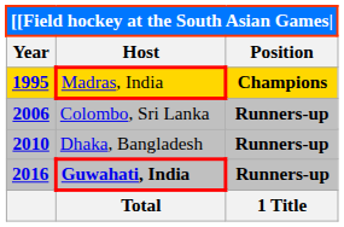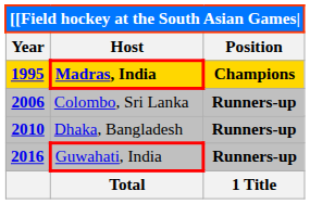Madras, India | Host: normal -> bold
Guwahati, India | Host: bold -> normal
